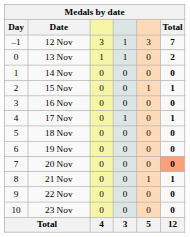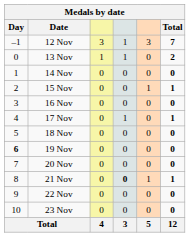19 Nov | Day: normal -> bold
20 Nov | Total: lightsalmon background -> no background
21 Nov | column 4: normal -> bold
